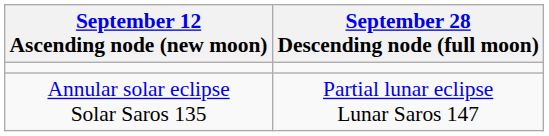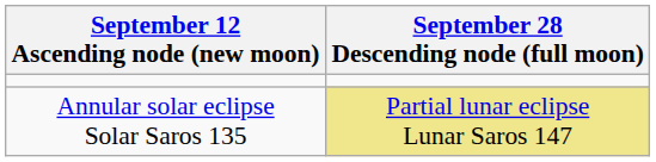Annular solar eclipse Solar Saros 135 | September 28 Descending node (full moon): no background -> khaki background
